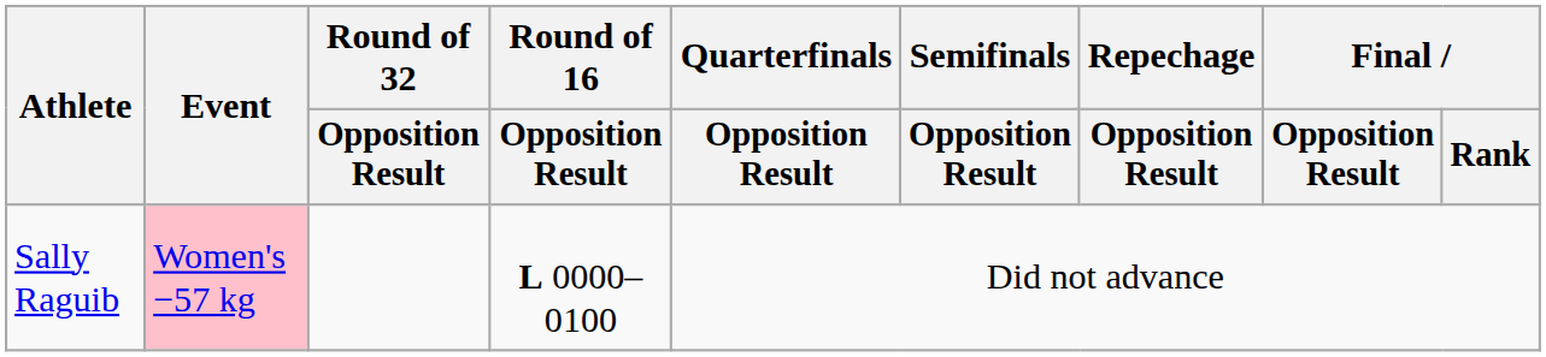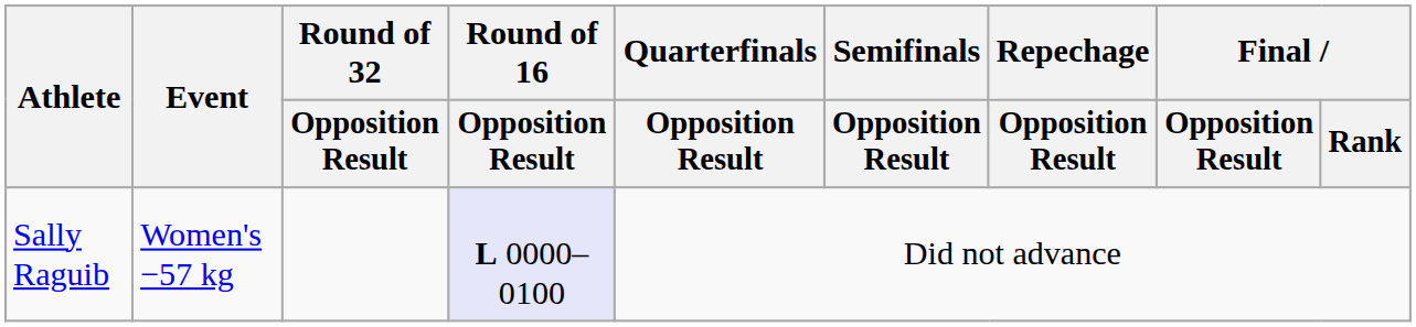Sally Raguib | Event: pink background -> no background
Sally Raguib | Round of 16 / Opposition Result: no background -> lavender background
